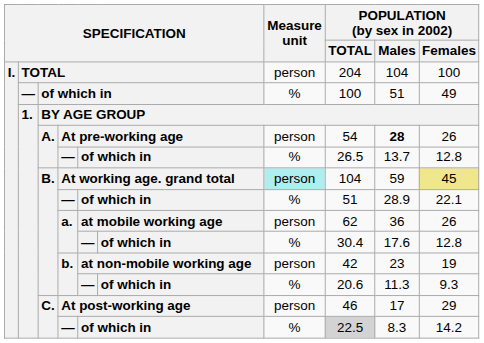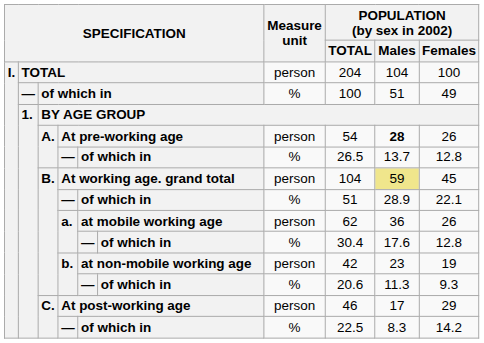At working age. grand total | Measure unit: paleturquoise background -> no background
At working age. grand total | POPULATION (by sex in 2002) / Males: no background -> khaki background
At working age. grand total | POPULATION (by sex in 2002) / Females: khaki background -> no background
C. / — | POPULATION (by sex in 2002) / TOTAL: lightgrey background -> no background
